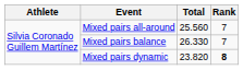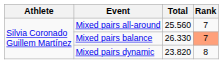Mixed pairs balance | Rank: no background -> lightsalmon background
Mixed pairs dynamic | Rank: bold -> normal
